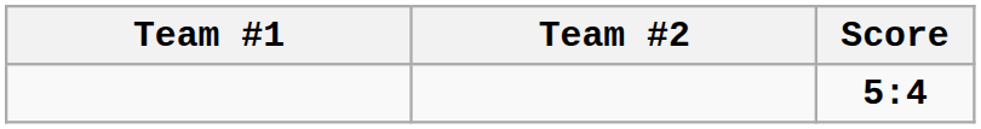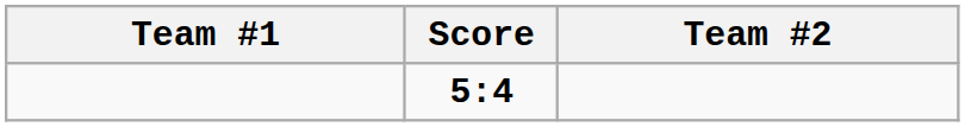columns swapped: Score <-> Team #2
